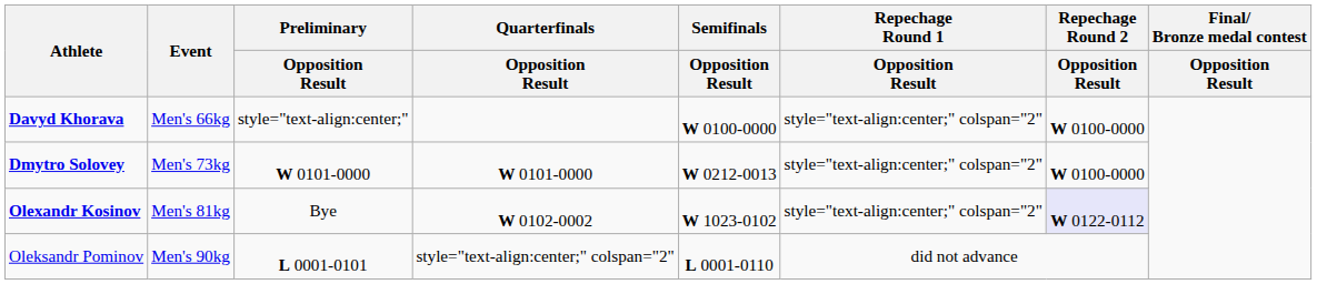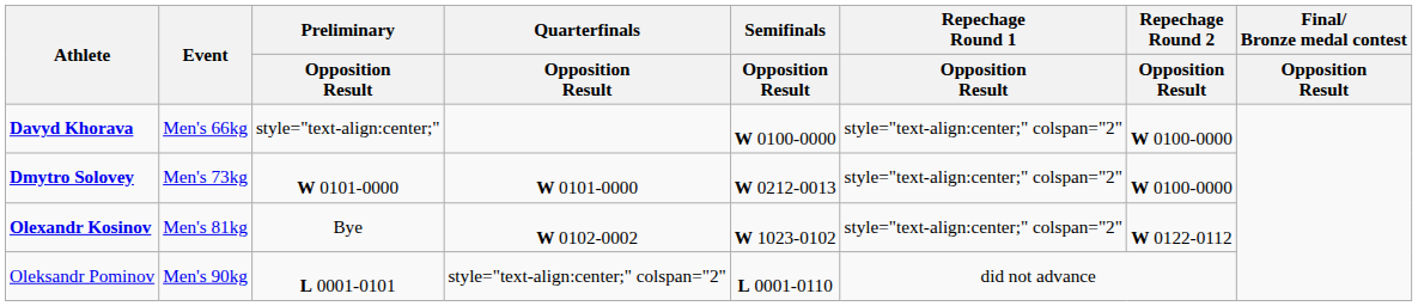Olexandr Kosinov | Repechage Round 2 / Opposition Result: lavender background -> no background
